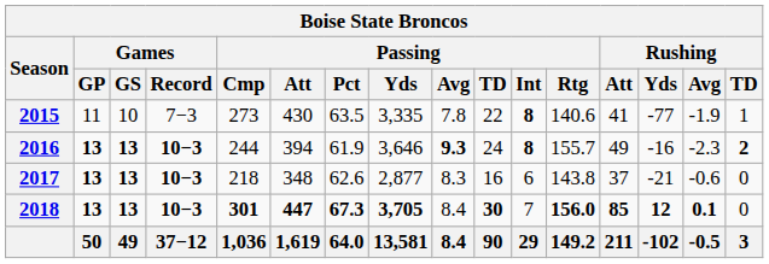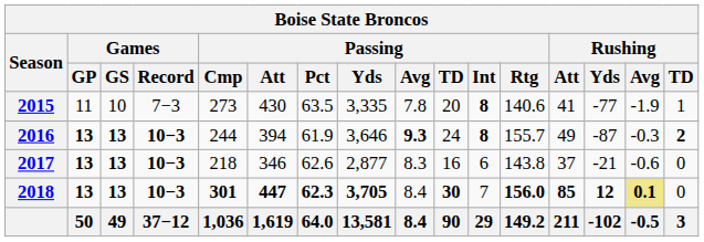2015 | Boise State Broncos / Passing / TD: 22 -> 20
2016 | Boise State Broncos / Rushing / Yds: -16 -> -87
2016 | Boise State Broncos / Rushing / Avg: -2.3 -> -0.3
2017 | Boise State Broncos / Passing / Att: 348 -> 346
2018 | Boise State Broncos / Passing / Pct: 67.3 -> 62.3
2018 | Boise State Broncos / Rushing / Avg: no background -> khaki background
